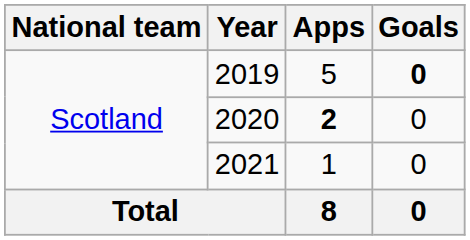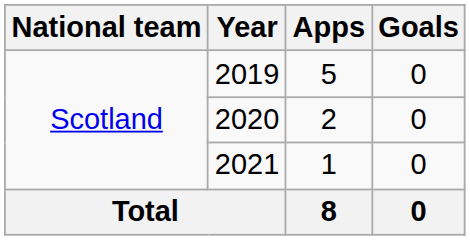2019 | Goals: bold -> normal
2020 | Apps: bold -> normal
